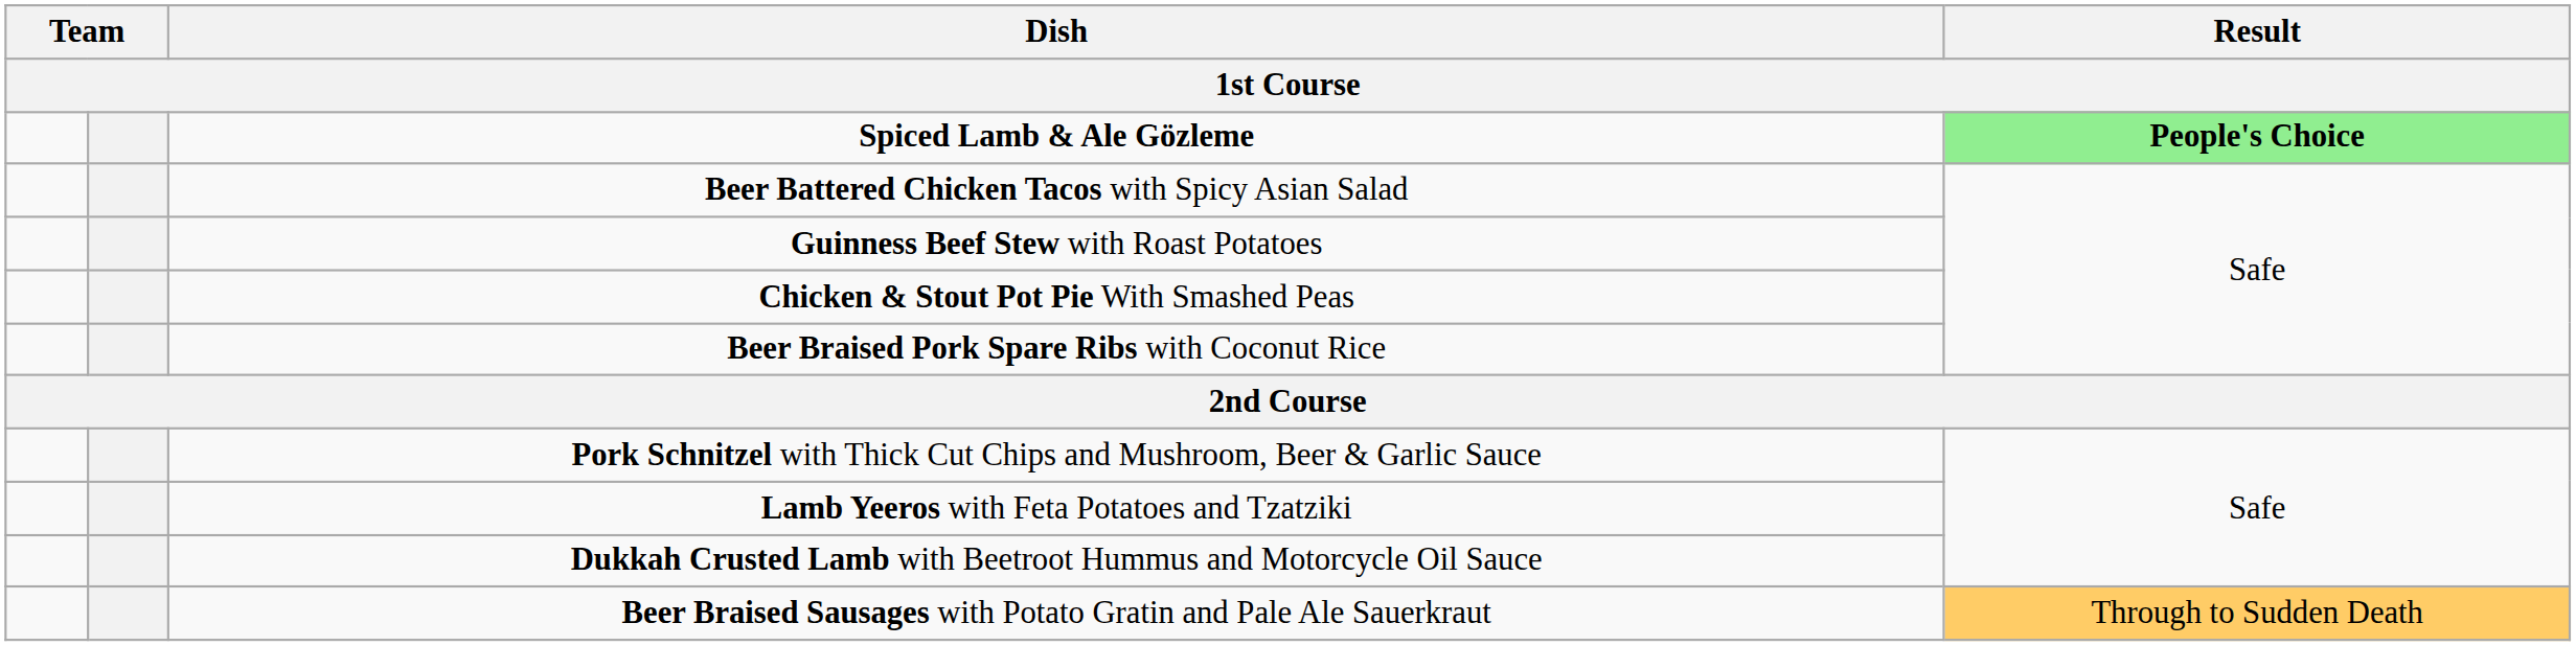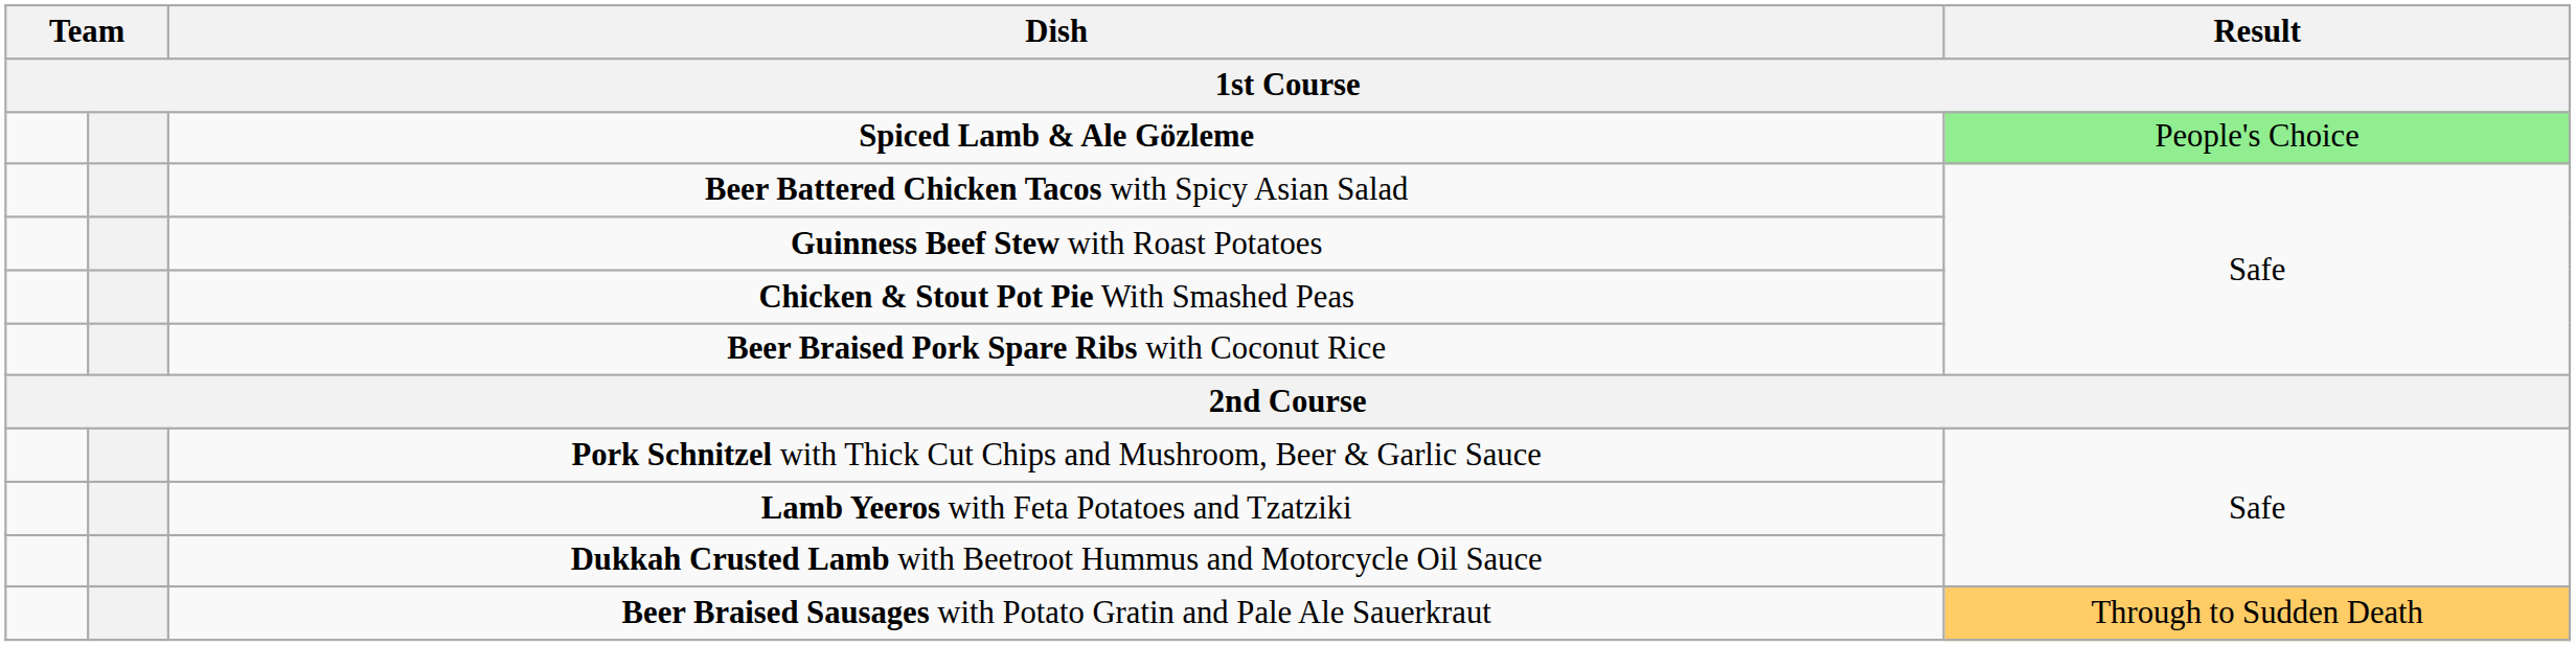Spiced Lamb & Ale Gözleme | Result: bold -> normal
